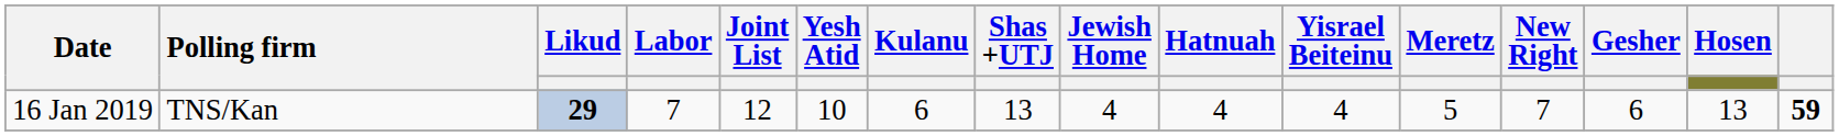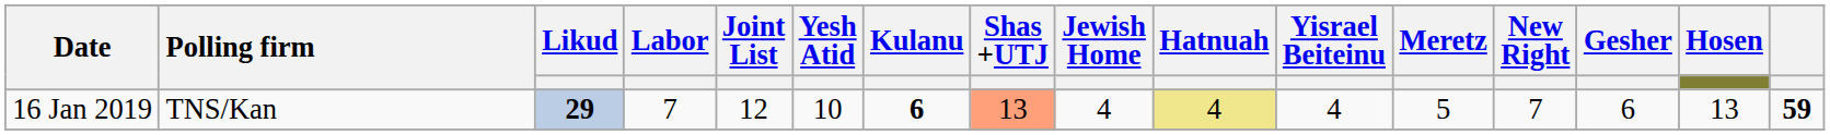16 Jan 2019 | Kulanu: normal -> bold
16 Jan 2019 | Shas +UTJ: no background -> lightsalmon background
16 Jan 2019 | Hatnuah: no background -> khaki background
